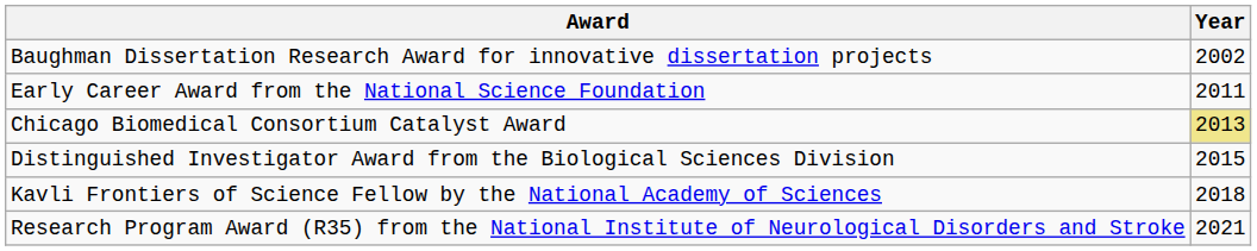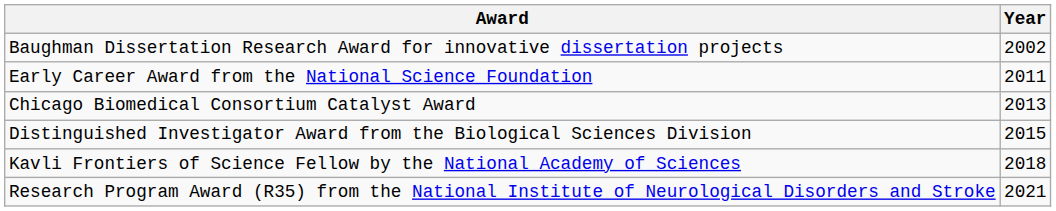Chicago Biomedical Consortium Catalyst Award | Year: khaki background -> no background
